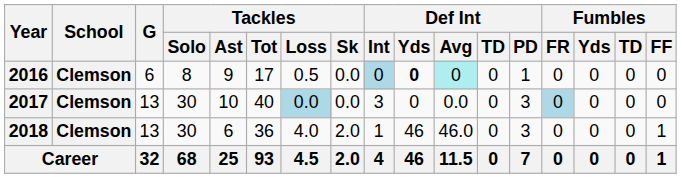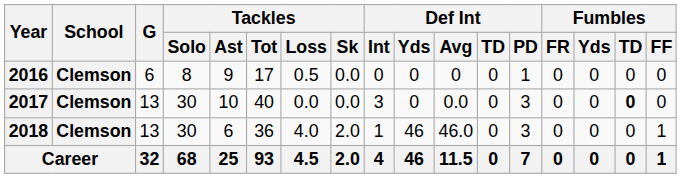2016 | Def Int / Int: lightblue background -> no background
2016 | Def Int / Yds: bold -> normal
2016 | Def Int / Avg: paleturquoise background -> no background
2017 | Tackles / Loss: lightblue background -> no background
2017 | Fumbles / FR: lightblue background -> no background
2017 | Fumbles / TD: normal -> bold
